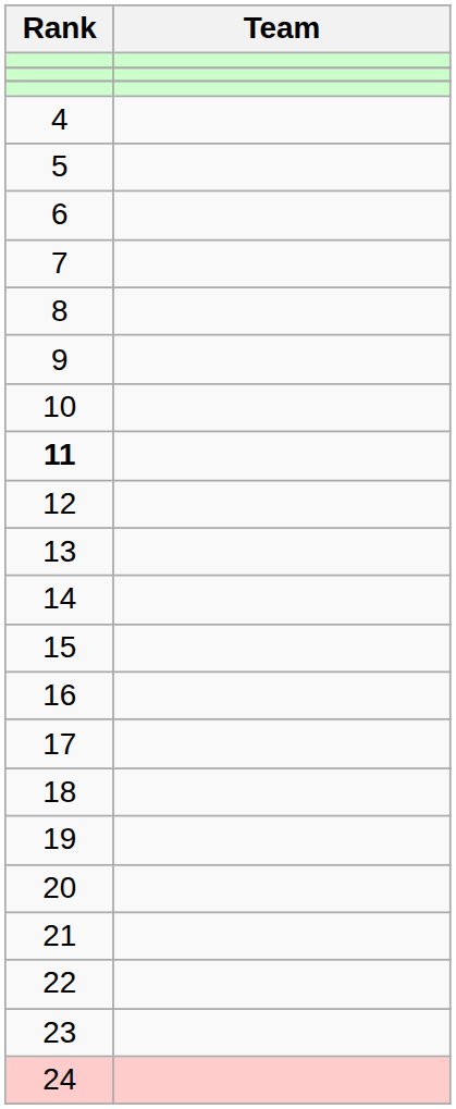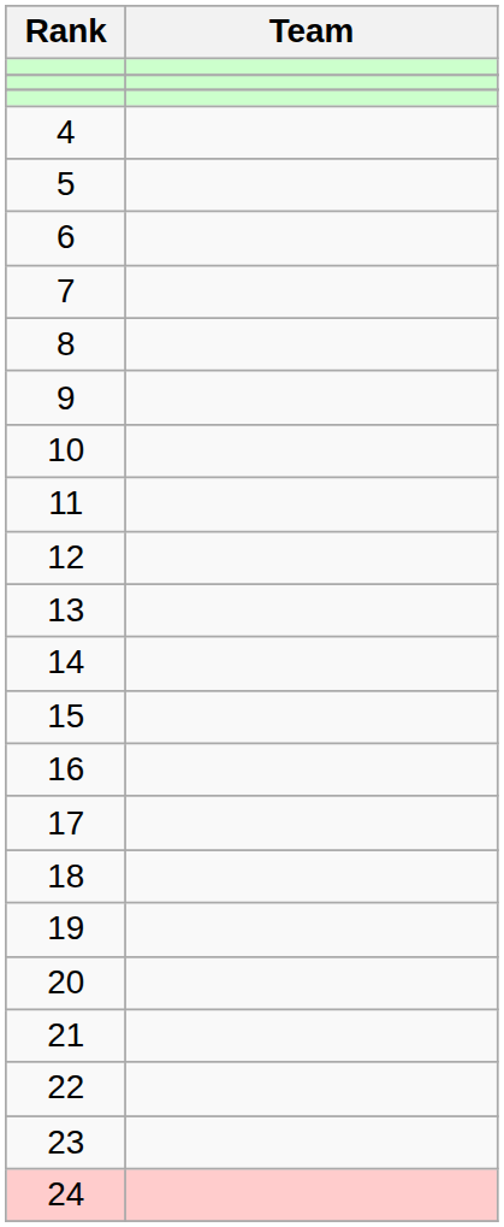row 12 | Rank: bold -> normal
